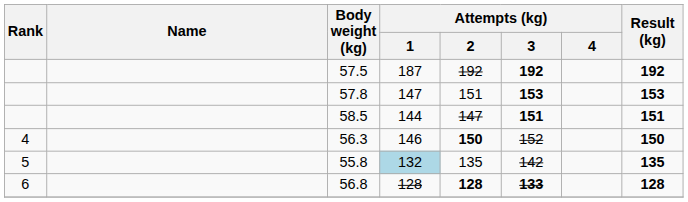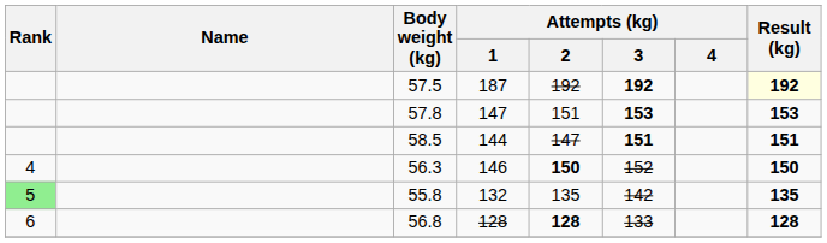57.5 | Result (kg): no background -> lightyellow background
55.8 | Rank: no background -> lightgreen background
55.8 | Attempts (kg) / 1: lightblue background -> no background
56.8 | Attempts (kg) / 3: bold -> normal
